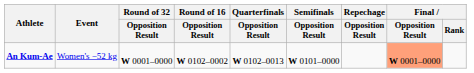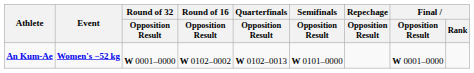An Kum-Ae | Event: normal -> bold
An Kum-Ae | Final / Opposition Result: lightsalmon background -> no background
